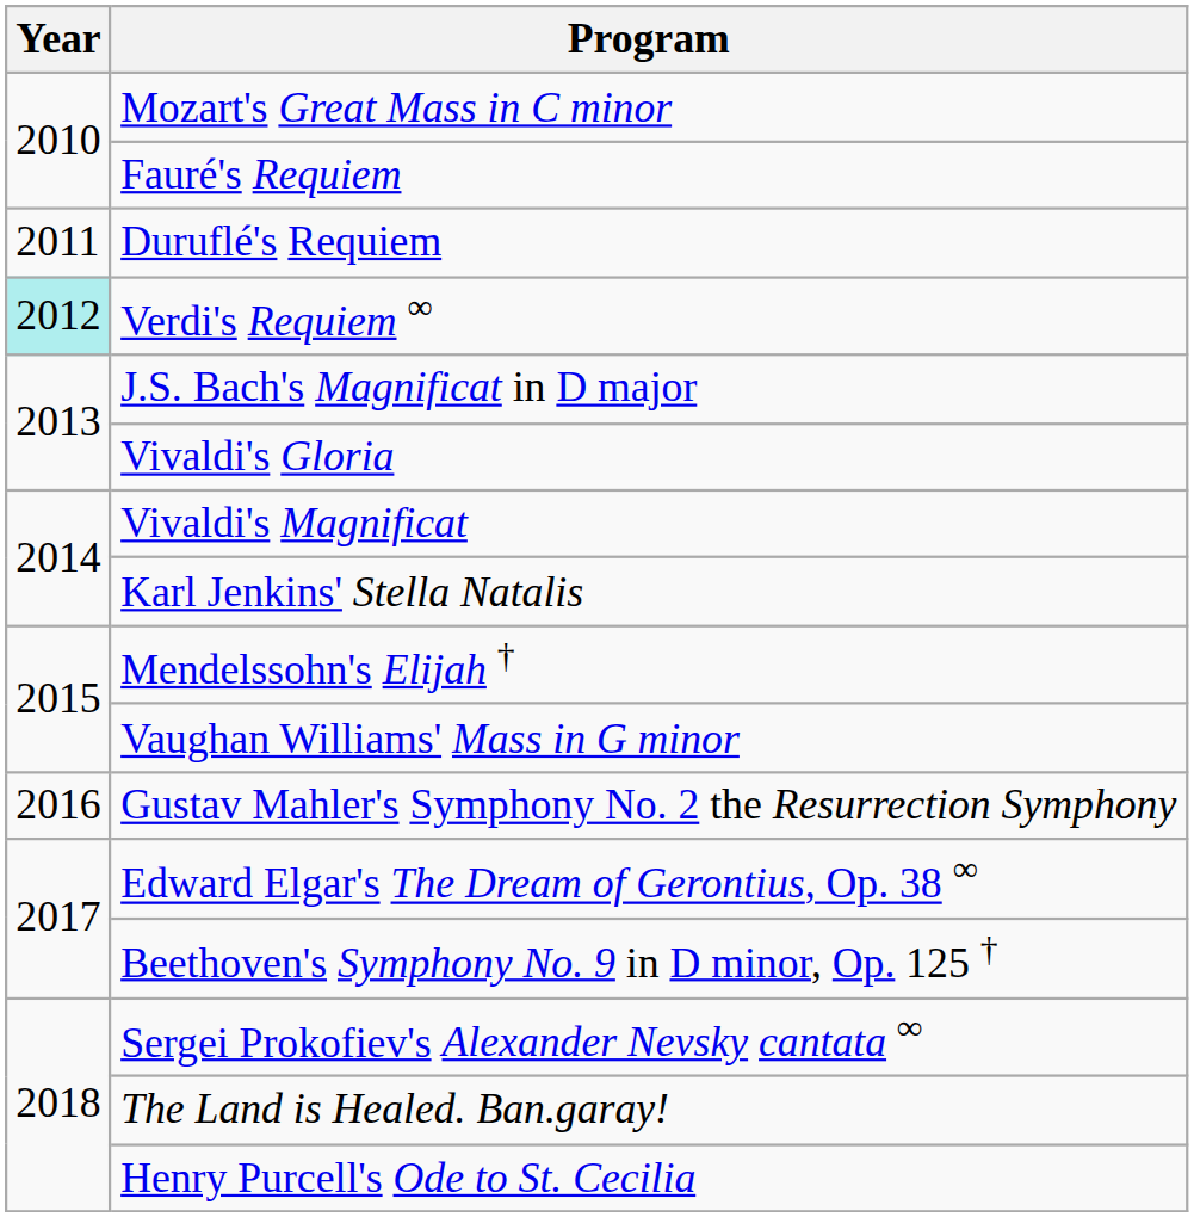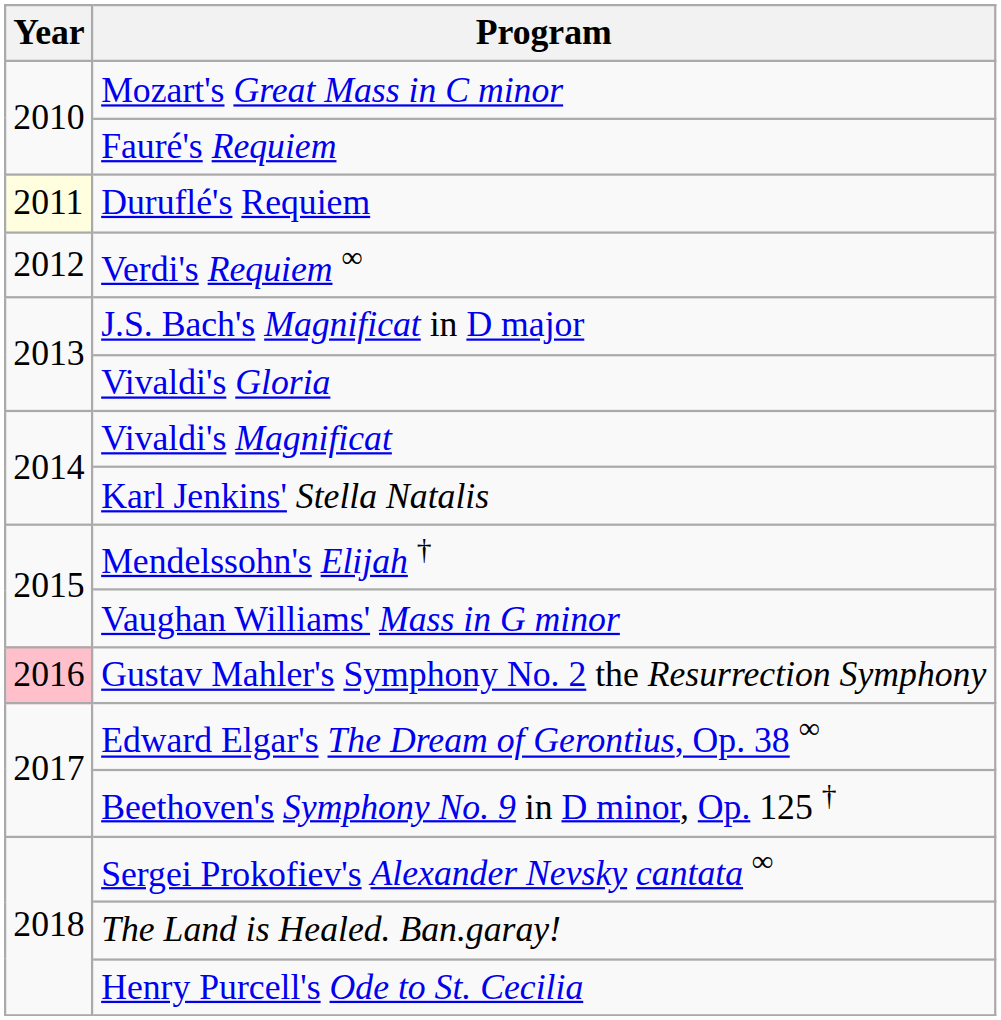Duruflé's Requiem | Year: no background -> lightyellow background
Verdi's Requiem ∞ | Year: paleturquoise background -> no background
Gustav Mahler's Symphony No. 2 the Resurrection Symphony | Year: no background -> pink background
